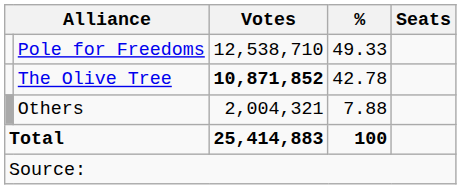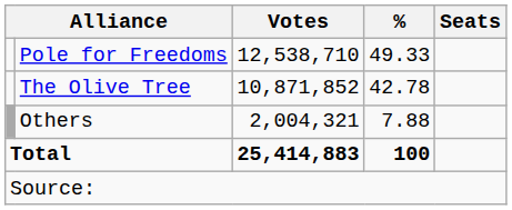The Olive Tree | Votes: bold -> normal
